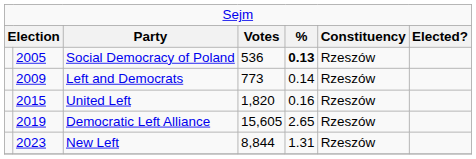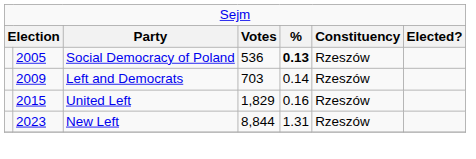Left and Democrats | column 4: 773 -> 703
United Left | column 4: 1,820 -> 1,829
- row: 2019 | Democratic Left Alliance | 15,605 | 2.65 | Rzeszów
